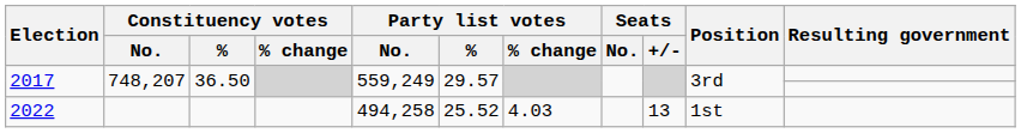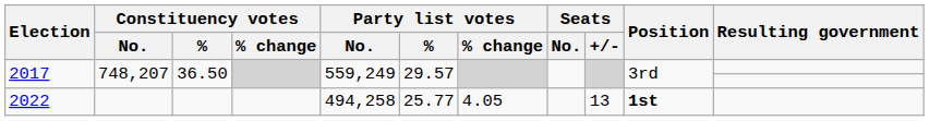2022 | Party list votes / %: 25.52 -> 25.77
2022 | Party list votes / % change: 4.03 -> 4.05
2022 | Position: normal -> bold
